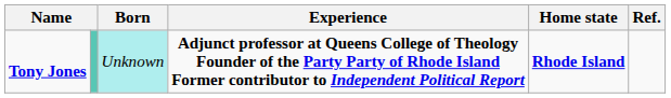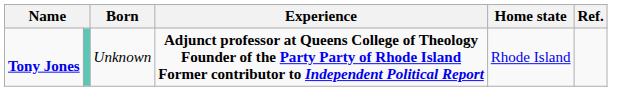Tony Jones | Born: paleturquoise background -> no background
Tony Jones | Home state: bold -> normal
